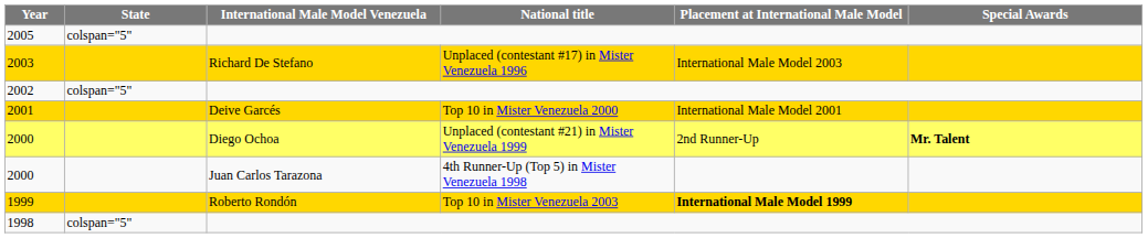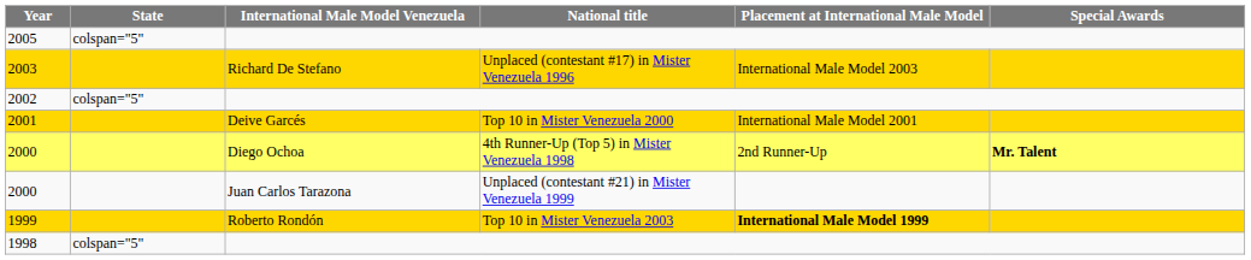2000 / Diego Ochoa | National title: Unplaced (contestant #21) in Mister Venezuela 1999 -> 4th Runner-Up (Top 5) in Mister Venezuela 1998
2000 / Juan Carlos Tarazona | National title: 4th Runner-Up (Top 5) in Mister Venezuela 1998 -> Unplaced (contestant #21) in Mister Venezuela 1999
